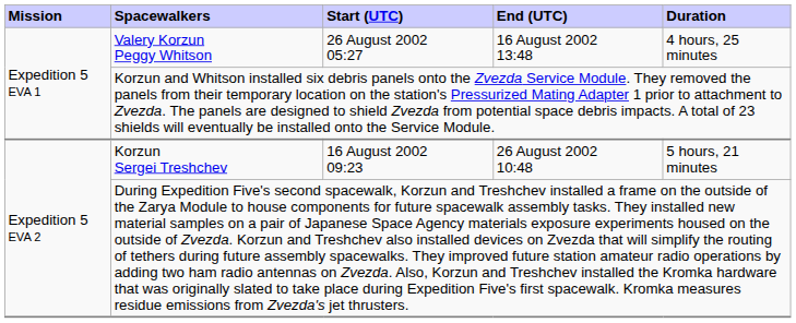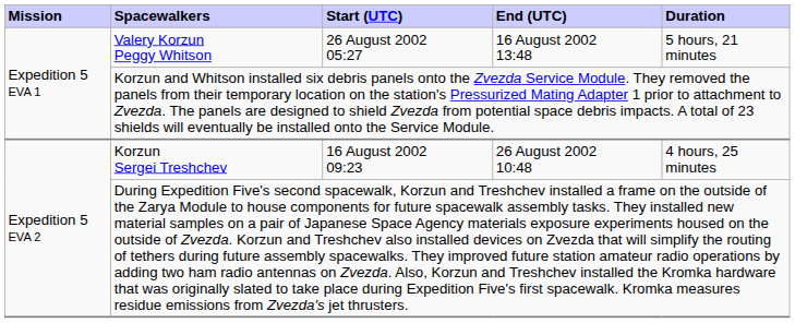Valery Korzun Peggy Whitson | Duration: 4 hours, 25 minutes -> 5 hours, 21 minutes
Korzun Sergei Treshchev | Duration: 5 hours, 21 minutes -> 4 hours, 25 minutes
